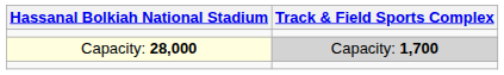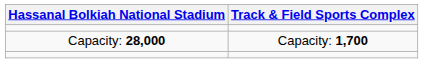row 3 | Hassanal Bolkiah National Stadium: lightyellow background -> no background
row 3 | Track & Field Sports Complex: lightgrey background -> no background
